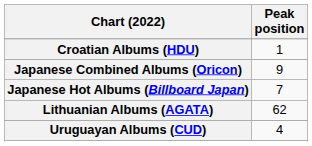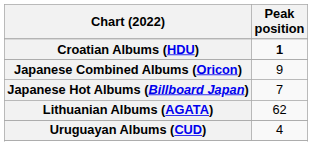Croatian Albums (HDU) | Peak position: normal -> bold
